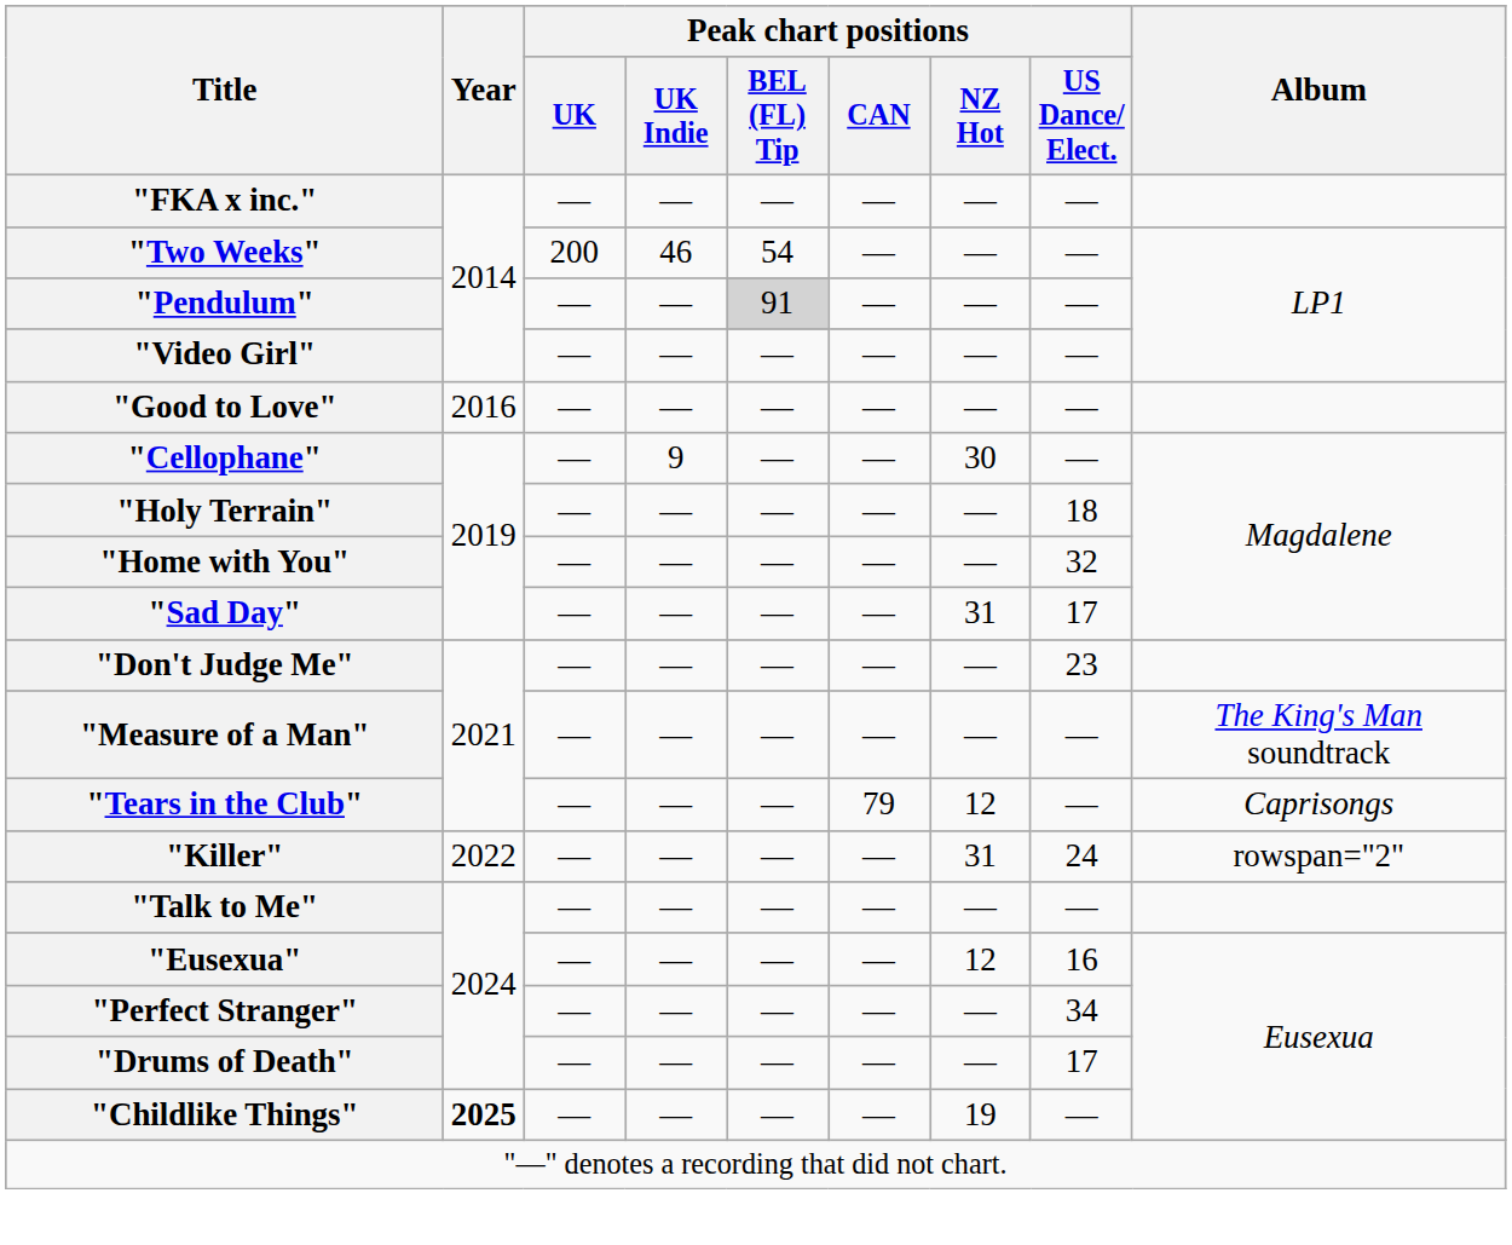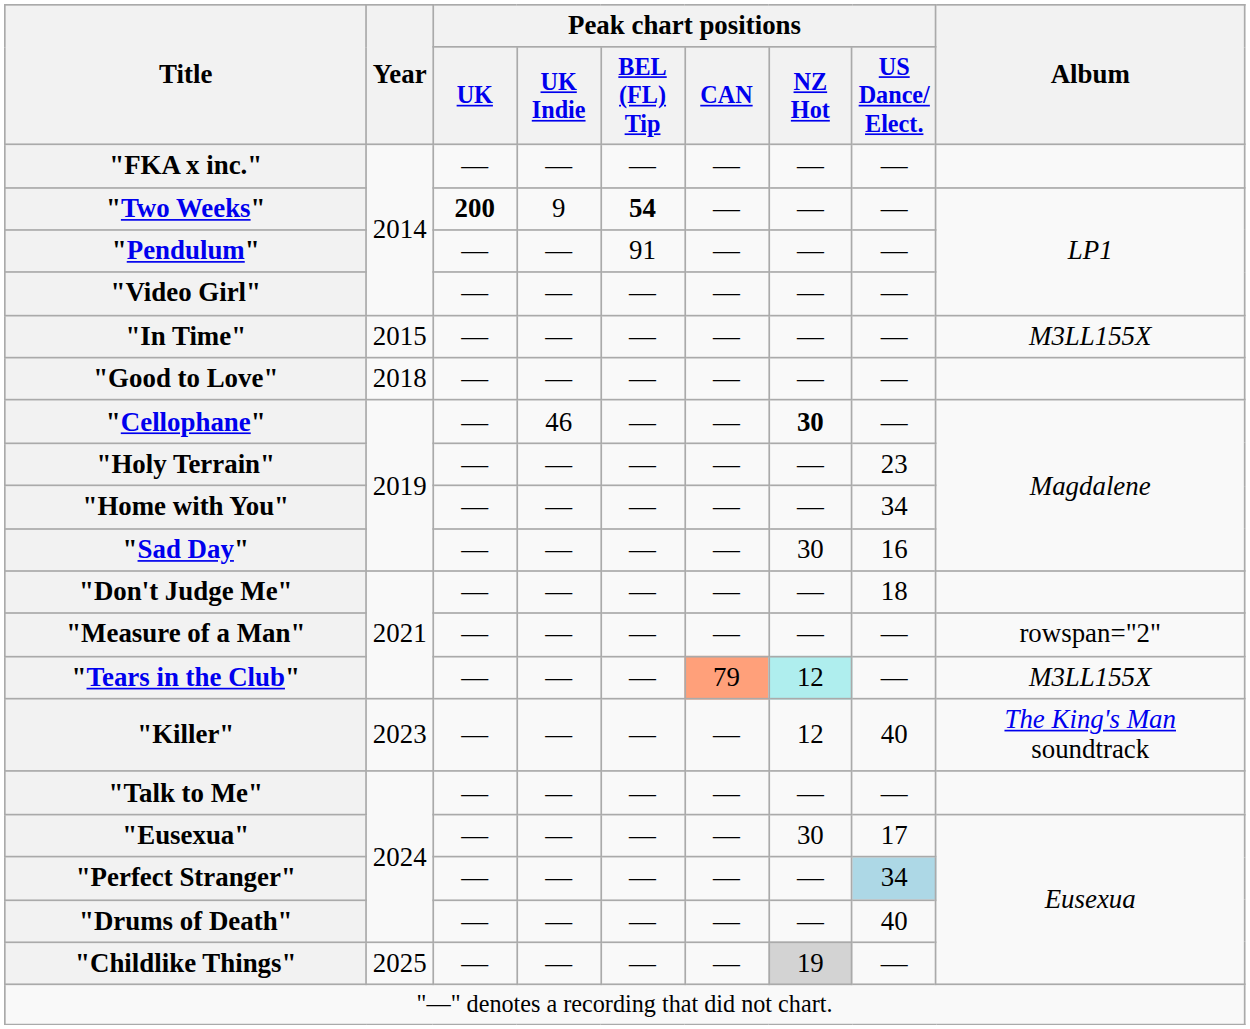"Two Weeks" | Peak chart positions / UK: normal -> bold
"Two Weeks" | Peak chart positions / UK Indie: 46 -> 9
"Two Weeks" | Peak chart positions / BEL (FL) Tip: normal -> bold
"Pendulum" | Peak chart positions / BEL (FL) Tip: lightgrey background -> no background
+ row: "In Time" | 2015 | — | — | — | — | — | — | M3LL155X
"Good to Love" | Year: 2016 -> 2018
"Cellophane" | Peak chart positions / UK Indie: 9 -> 46
"Cellophane" | Peak chart positions / NZ Hot: normal -> bold
"Holy Terrain" | Peak chart positions / US Dance/ Elect.: 18 -> 23
"Home with You" | Peak chart positions / US Dance/ Elect.: 32 -> 34
"Sad Day" | Peak chart positions / NZ Hot: 31 -> 30
"Sad Day" | Peak chart positions / US Dance/ Elect.: 17 -> 16
"Don't Judge Me" | Peak chart positions / US Dance/ Elect.: 23 -> 18
"Measure of a Man" | Album: The King's Man soundtrack -> rowspan="2"
"Tears in the Club" | Peak chart positions / CAN: no background -> lightsalmon background
"Tears in the Club" | Peak chart positions / NZ Hot: no background -> paleturquoise background
"Tears in the Club" | Album: Caprisongs -> M3LL155X
"Killer" | Year: 2022 -> 2023
"Killer" | Peak chart positions / NZ Hot: 31 -> 12
"Killer" | Peak chart positions / US Dance/ Elect.: 24 -> 40
"Killer" | Album: rowspan="2" -> The King's Man soundtrack
"Eusexua" | Peak chart positions / NZ Hot: 12 -> 30
"Eusexua" | Peak chart positions / US Dance/ Elect.: 16 -> 17
"Perfect Stranger" | Peak chart positions / US Dance/ Elect.: no background -> lightblue background
"Drums of Death" | Peak chart positions / US Dance/ Elect.: 17 -> 40
"Childlike Things" | Year: bold -> normal
"Childlike Things" | Peak chart positions / NZ Hot: no background -> lightgrey background
